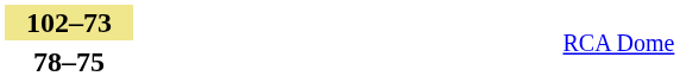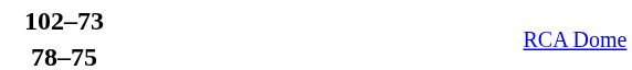102–73 | column 1: khaki background -> no background
